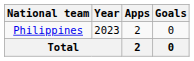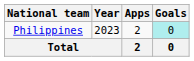Philippines | Goals: no background -> paleturquoise background
